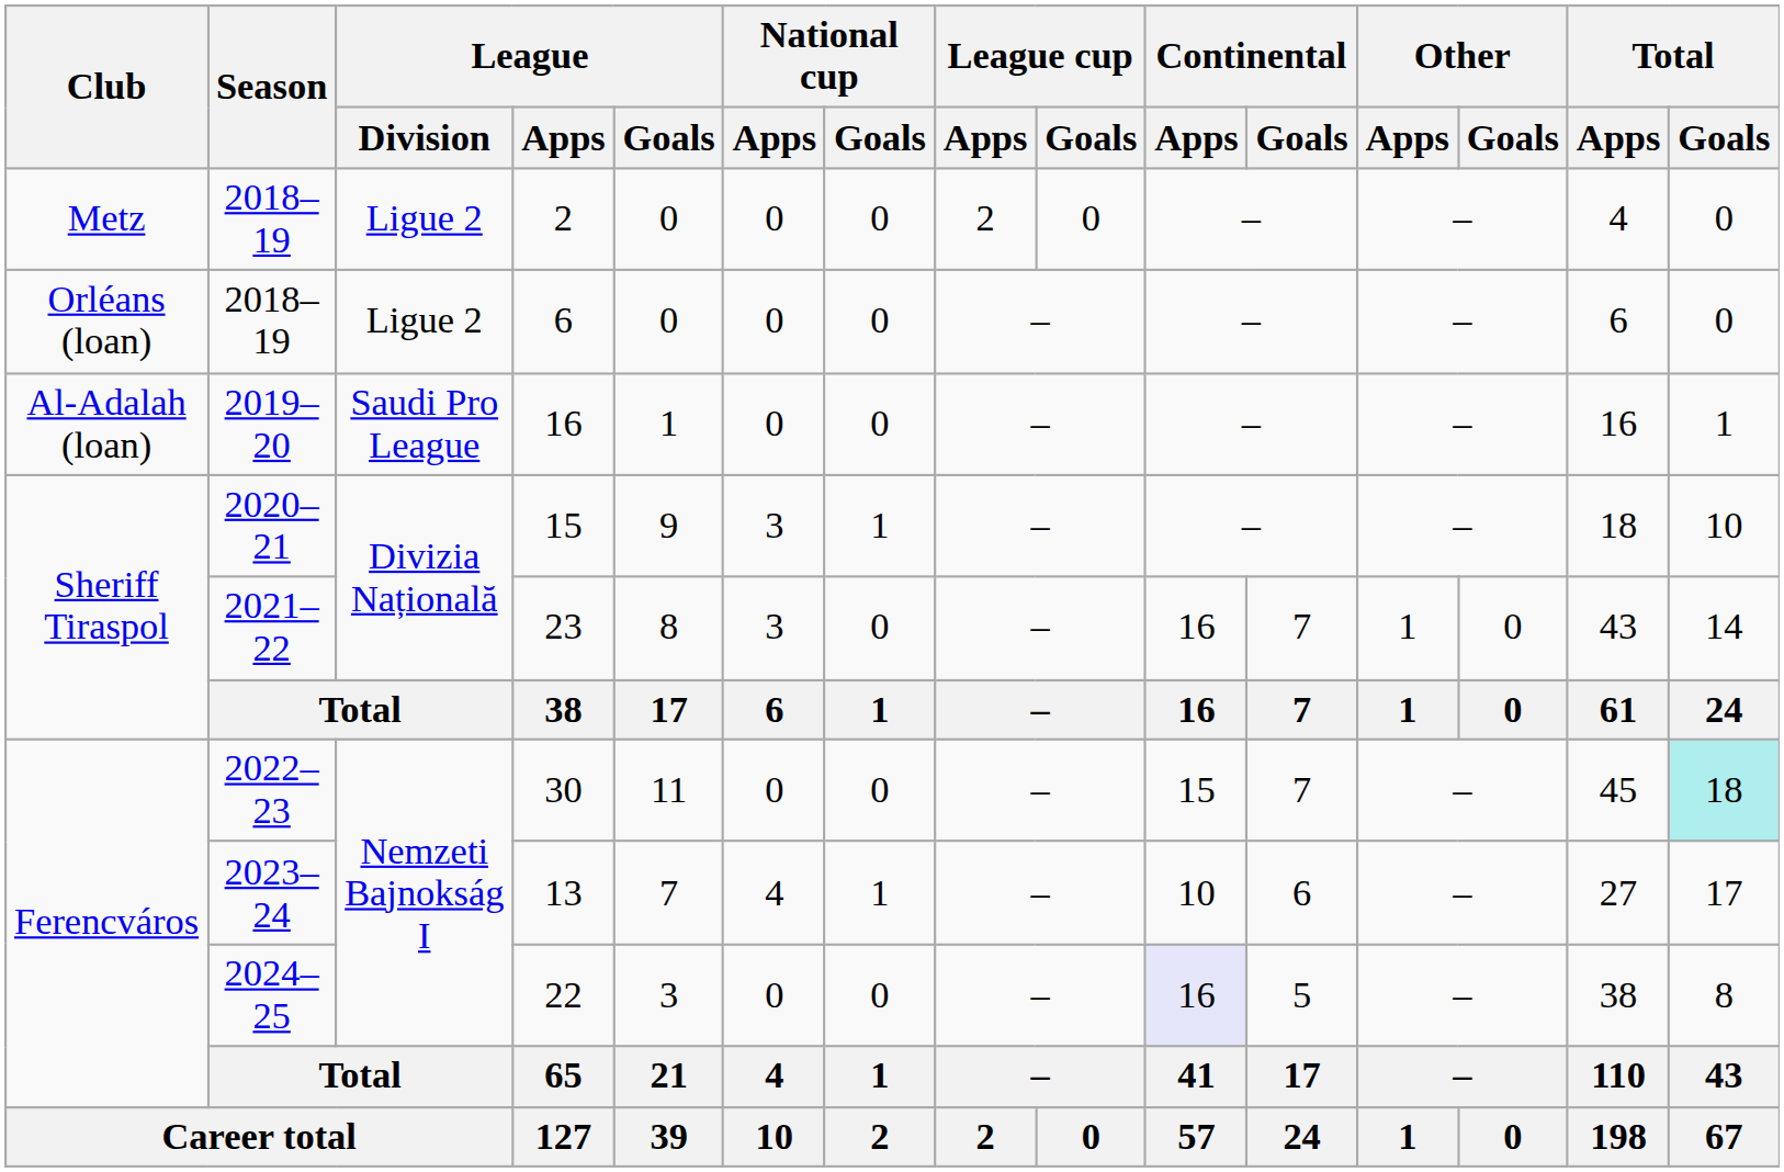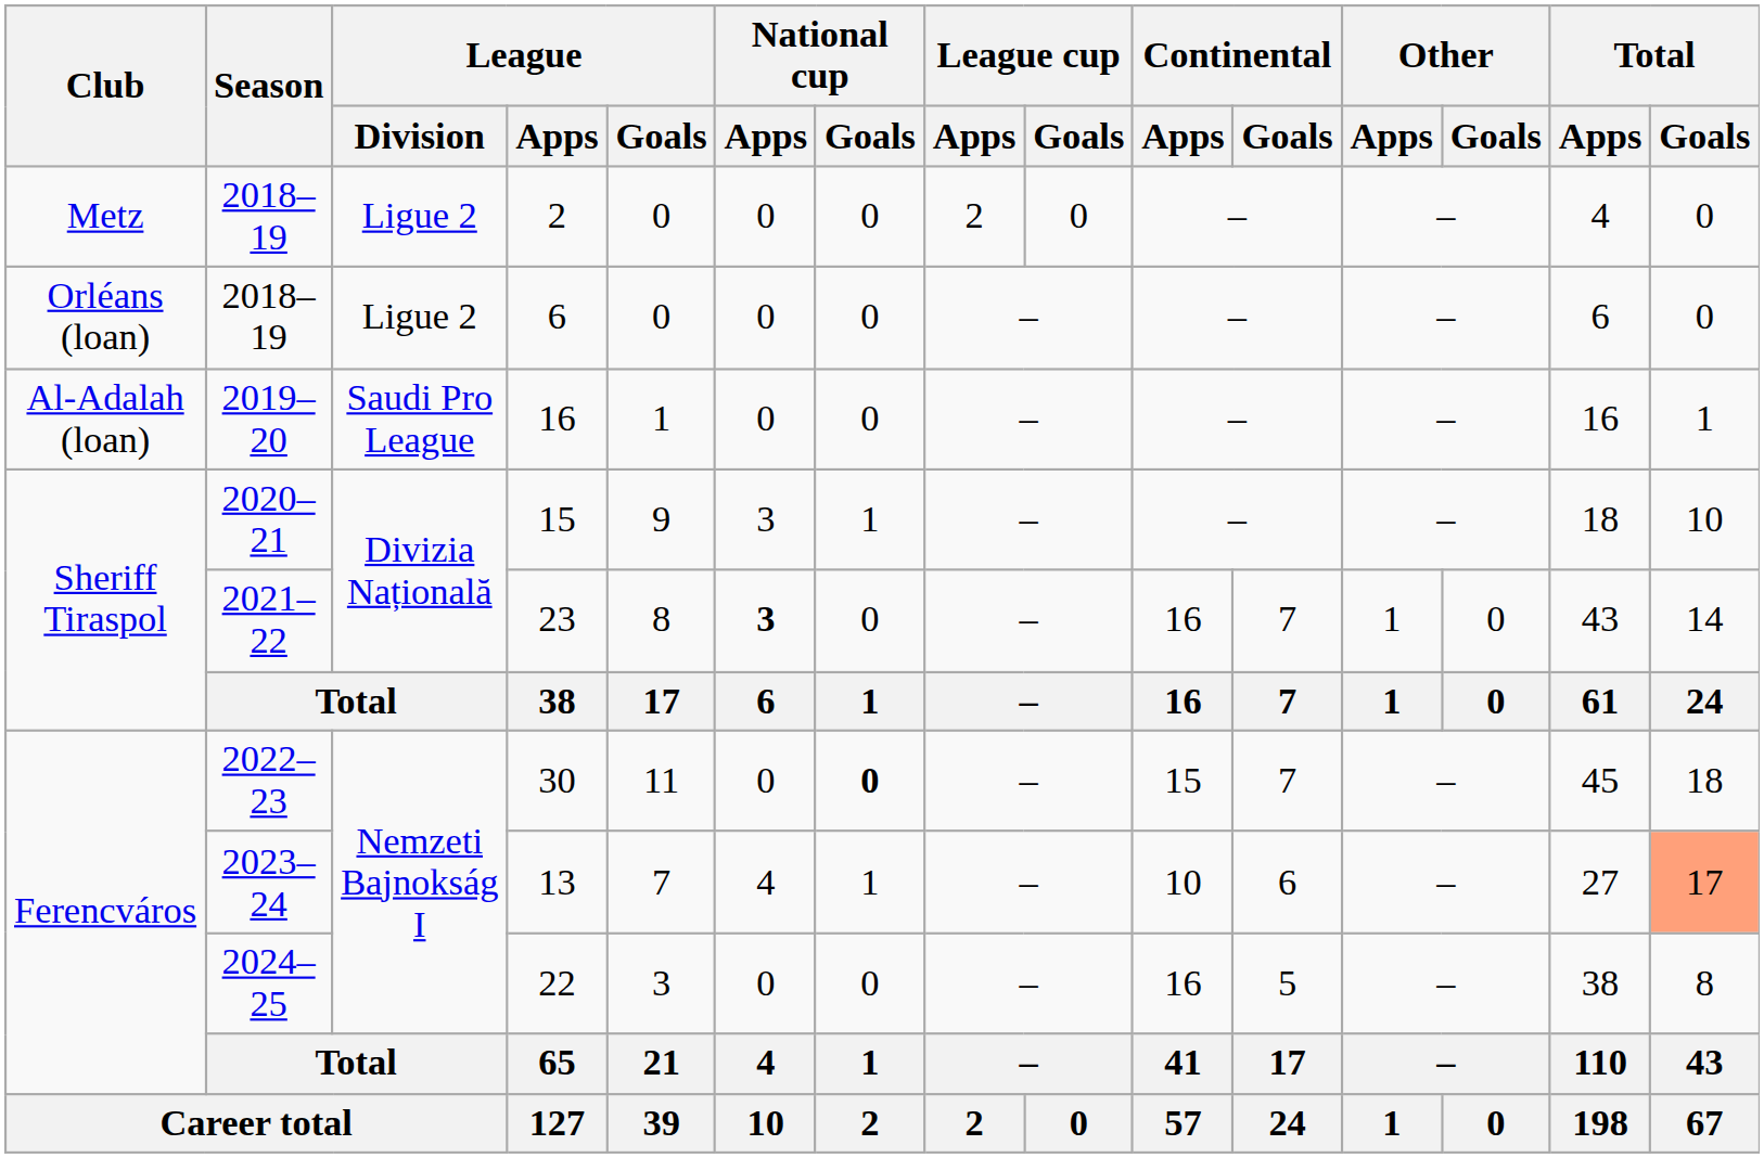23 | National cup / Apps: normal -> bold
30 | National cup / Goals: normal -> bold
30 | Total / Goals: paleturquoise background -> no background
13 | Total / Goals: no background -> lightsalmon background
22 | Continental / Apps: lavender background -> no background
